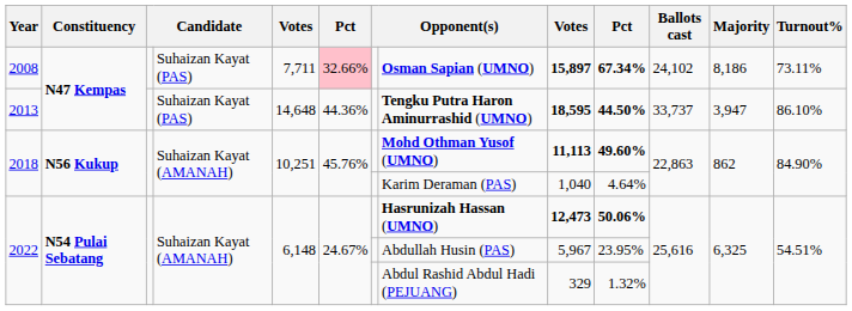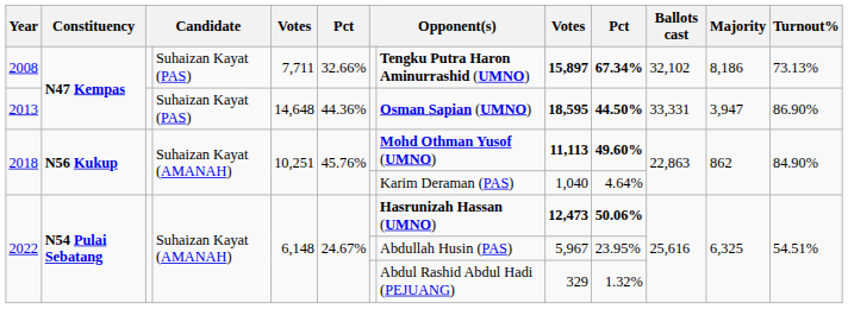2008 | column 6: pink background -> no background
2008 | column 8: Osman Sapian (UMNO) -> Tengku Putra Haron Aminurrashid (UMNO)
2008 | Ballots cast: 24,102 -> 32,102
2008 | Turnout%: 73.11% -> 73.13%
2013 | column 8: Tengku Putra Haron Aminurrashid (UMNO) -> Osman Sapian (UMNO)
2013 | Ballots cast: 33,737 -> 33,331
2013 | Turnout%: 86.10% -> 86.90%
